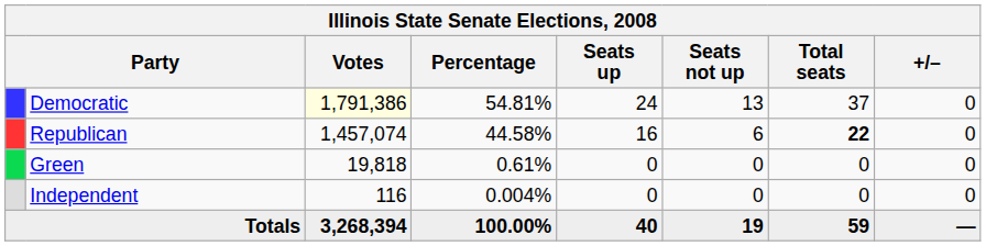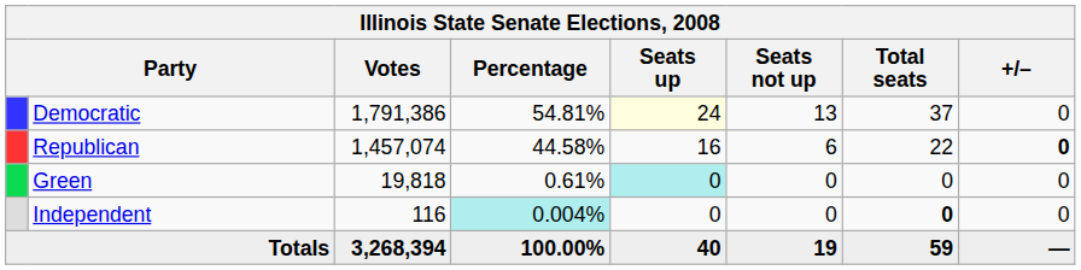Democratic | Votes: lightyellow background -> no background
Democratic | Seats up: no background -> lightyellow background
Republican | Total seats: bold -> normal
Republican | +/–: normal -> bold
Green | Seats up: no background -> paleturquoise background
Independent | Percentage: no background -> paleturquoise background
Independent | Total seats: normal -> bold
